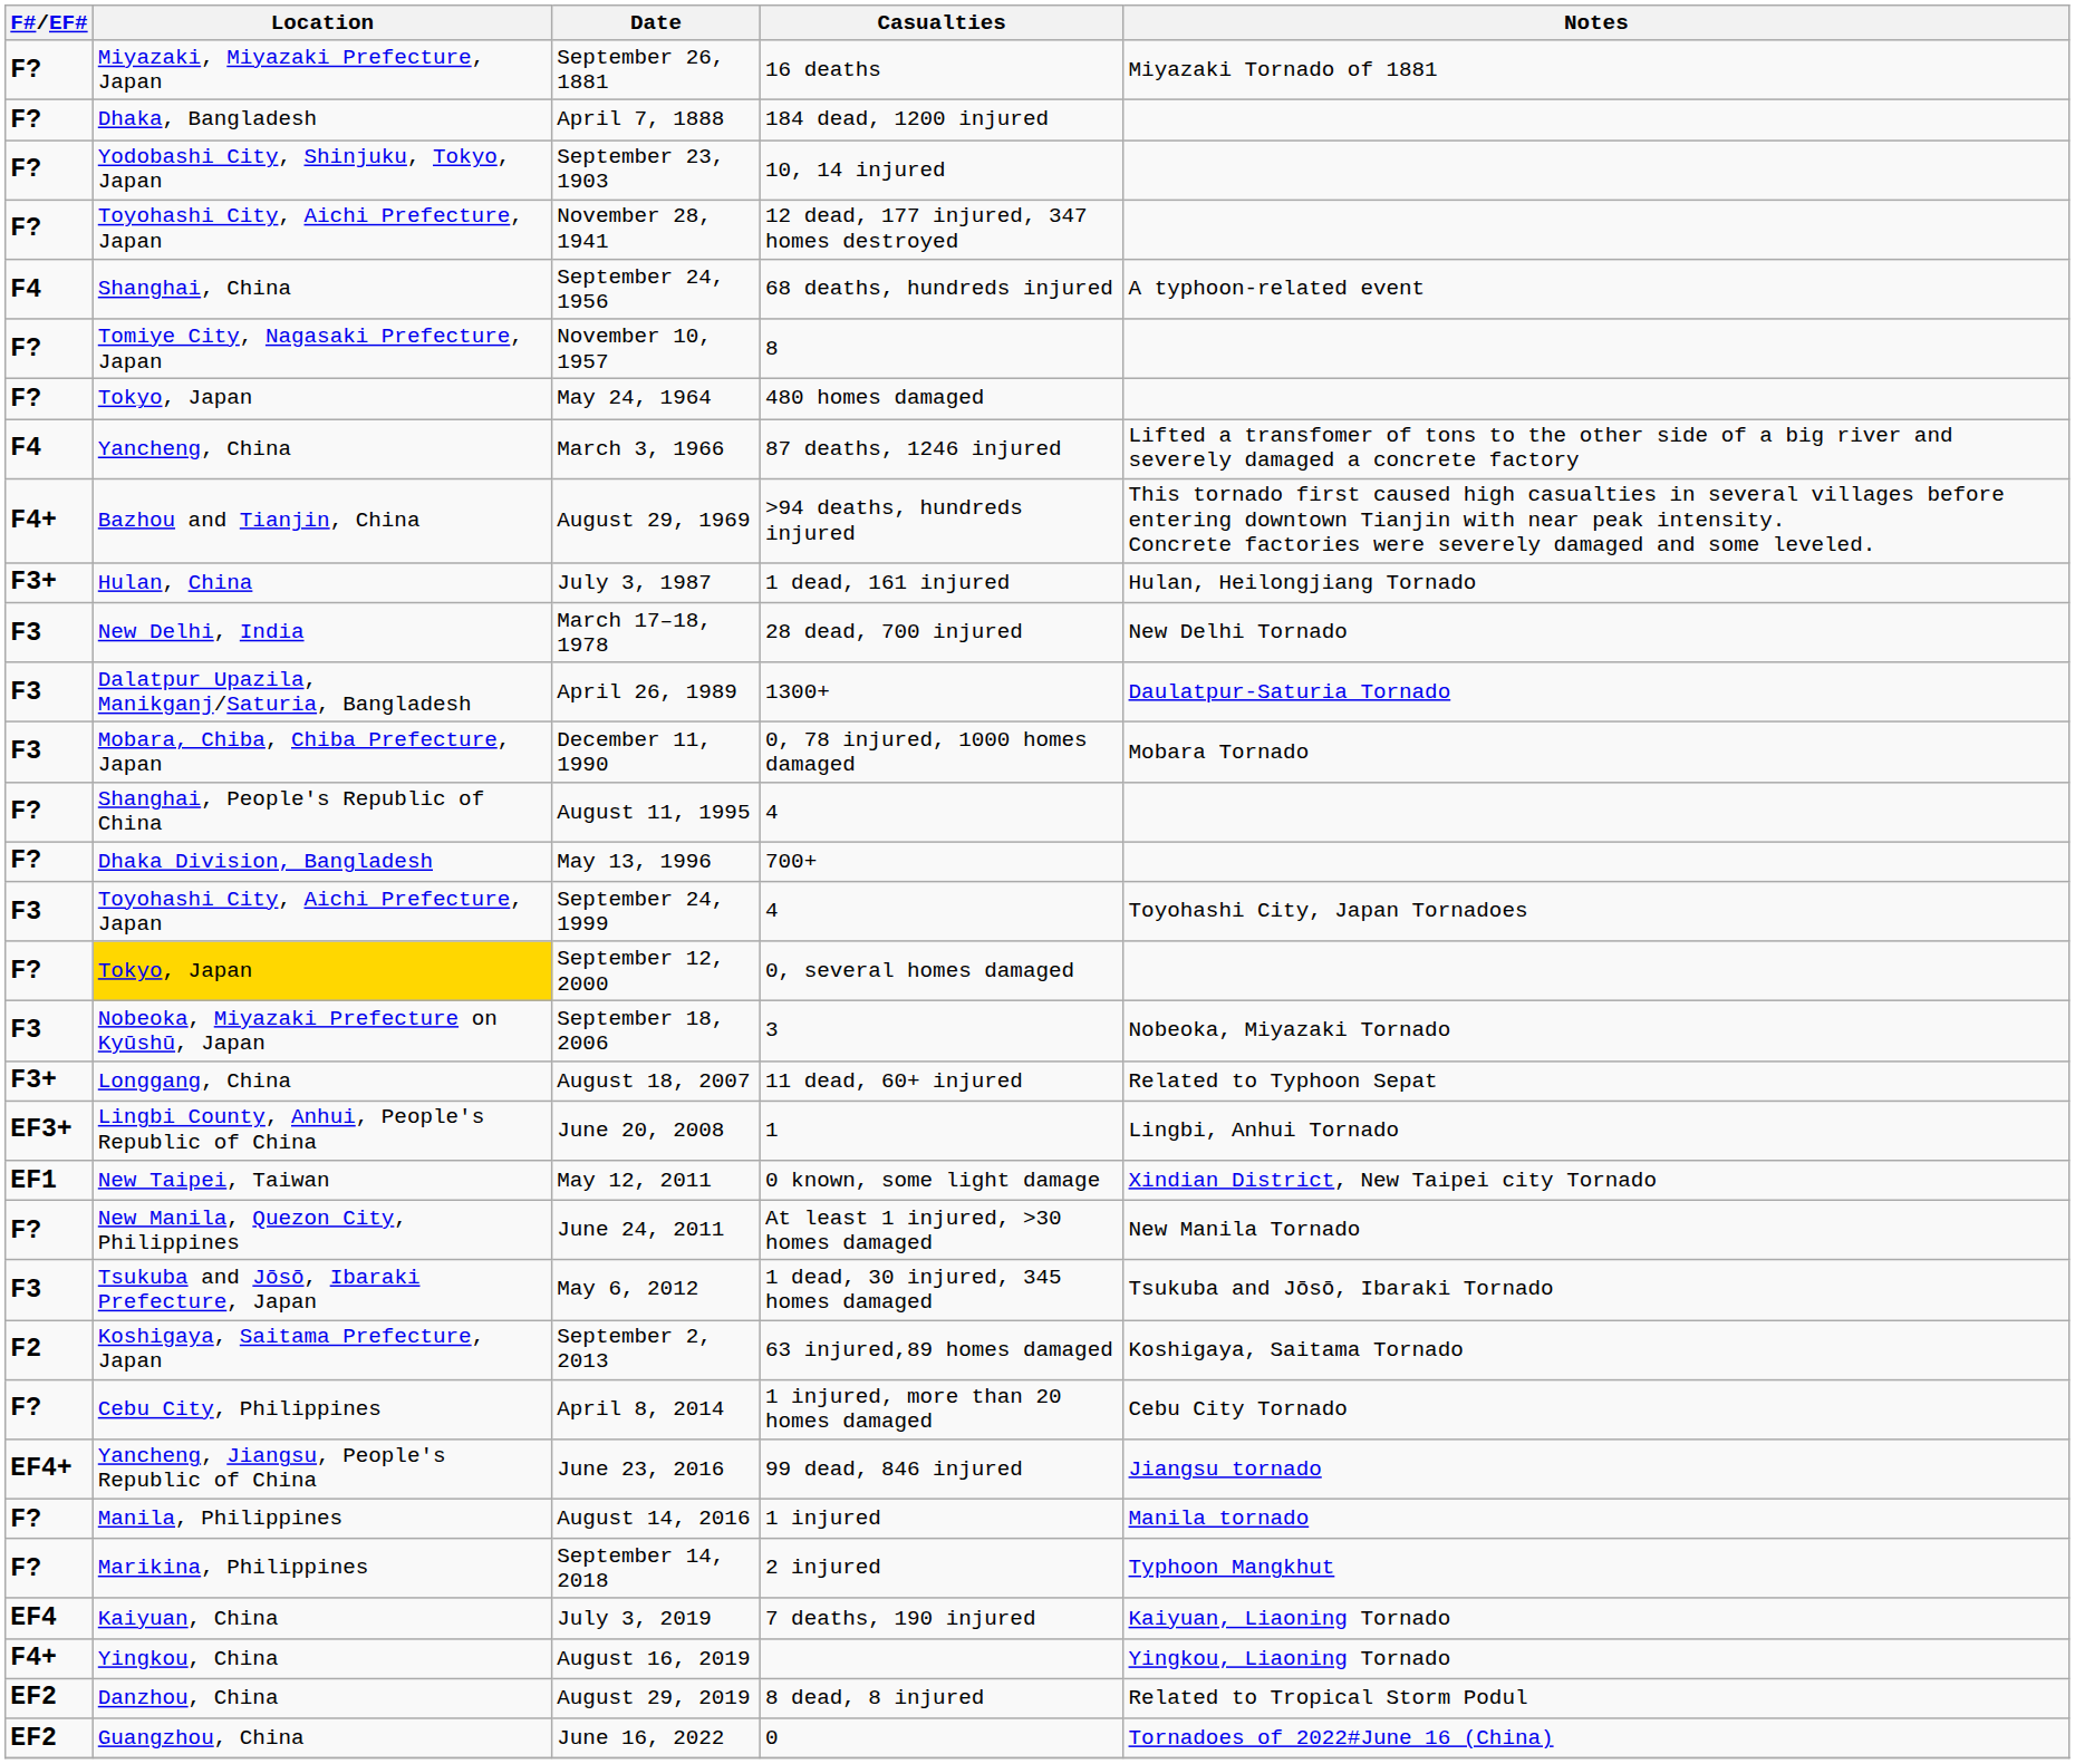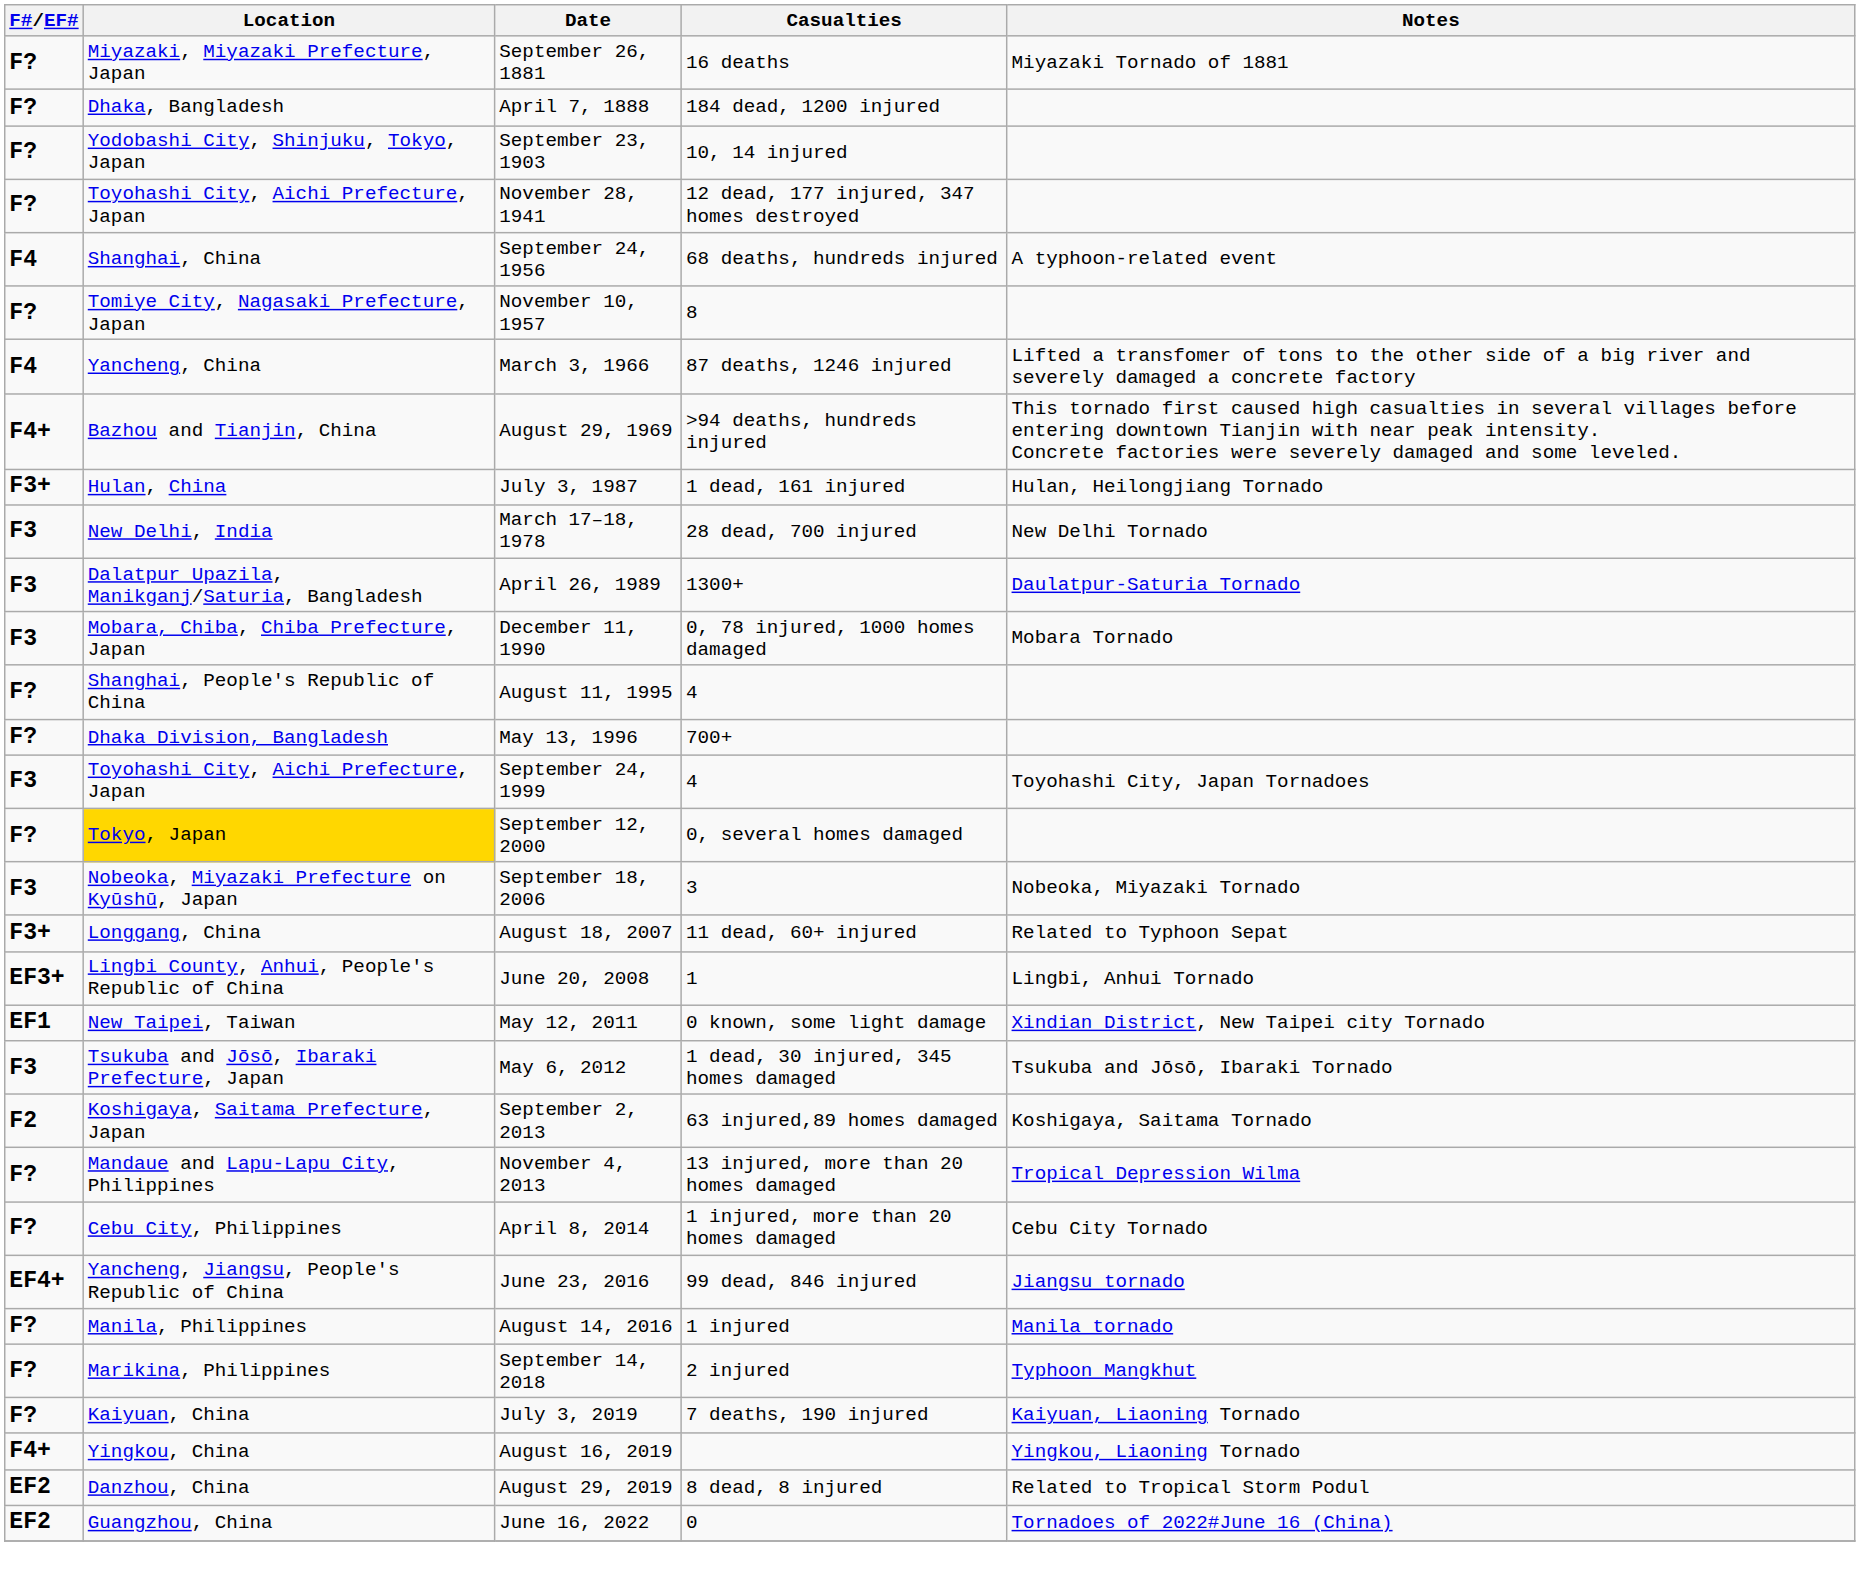- row: F? | Tokyo, Japan | May 24, 1964 | 480 homes damaged
- row: F? | New Manila, Quezon City, Philippines | June 24, 2011 | At least 1 injured, >30 homes damaged | New Manila Tornado
+ row: F? | Mandaue and Lapu-Lapu City, Philippines | November 4, 2013 | 13 injured, more than 20 homes damaged | Tropical Depression Wilma
July 3, 2019 | F#/EF#: EF4 -> F?
